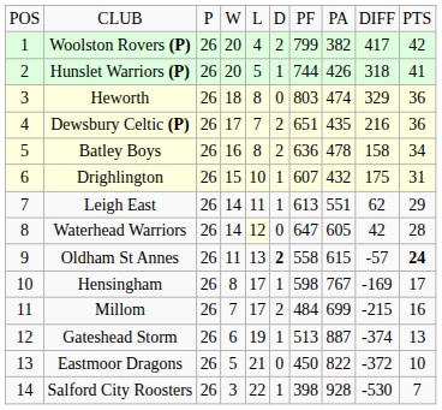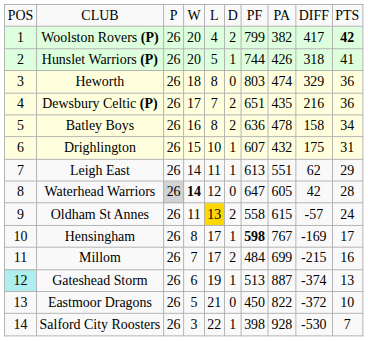Woolston Rovers (P) | column 10: normal -> bold
Waterhead Warriors | column 3: no background -> lightgrey background
Waterhead Warriors | column 4: normal -> bold
Waterhead Warriors | column 5: lightyellow background -> no background
Oldham St Annes | column 5: no background -> gold background
Oldham St Annes | column 6: bold -> normal
Oldham St Annes | column 10: bold -> normal
Hensingham | column 7: normal -> bold
Gateshead Storm | column 1: no background -> paleturquoise background
